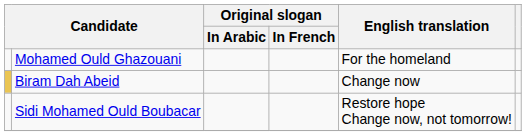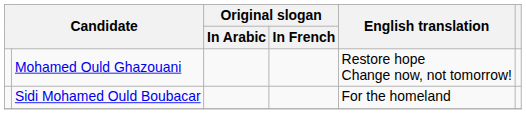Mohamed Ould Ghazouani | English translation: For the homeland -> Restore hope Change now, not tomorrow!
- row: Biram Dah Abeid | Change now
Sidi Mohamed Ould Boubacar | English translation: Restore hope Change now, not tomorrow! -> For the homeland
